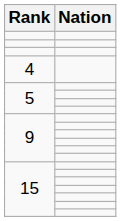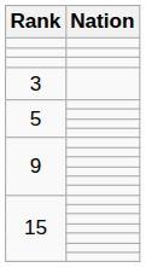row 5 | Rank: 4 -> 3
